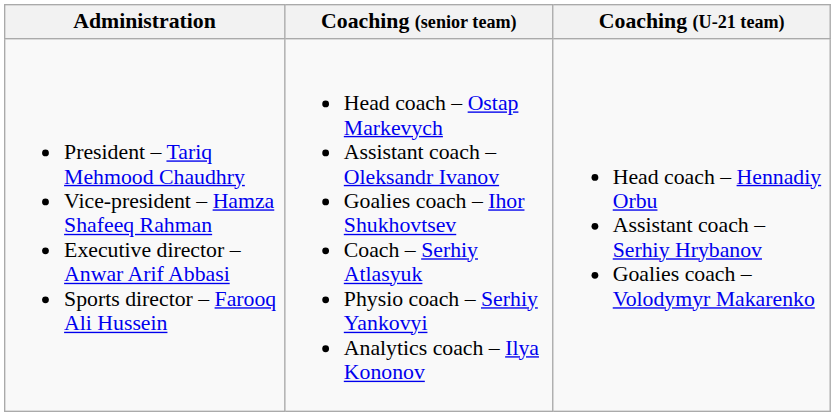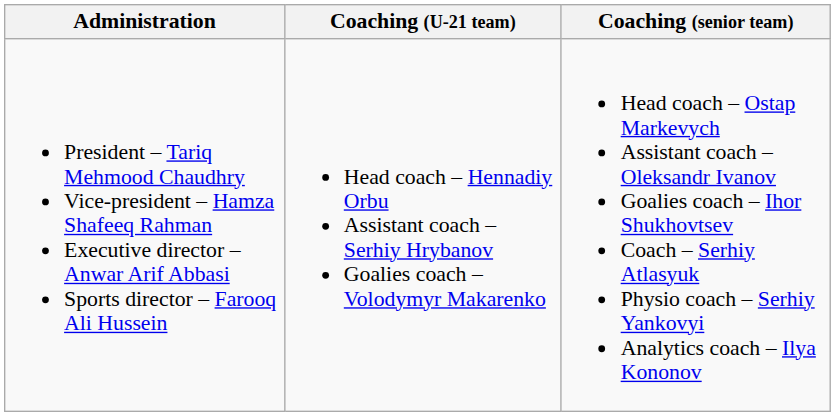columns swapped: Coaching (senior team) <-> Coaching (U-21 team)
